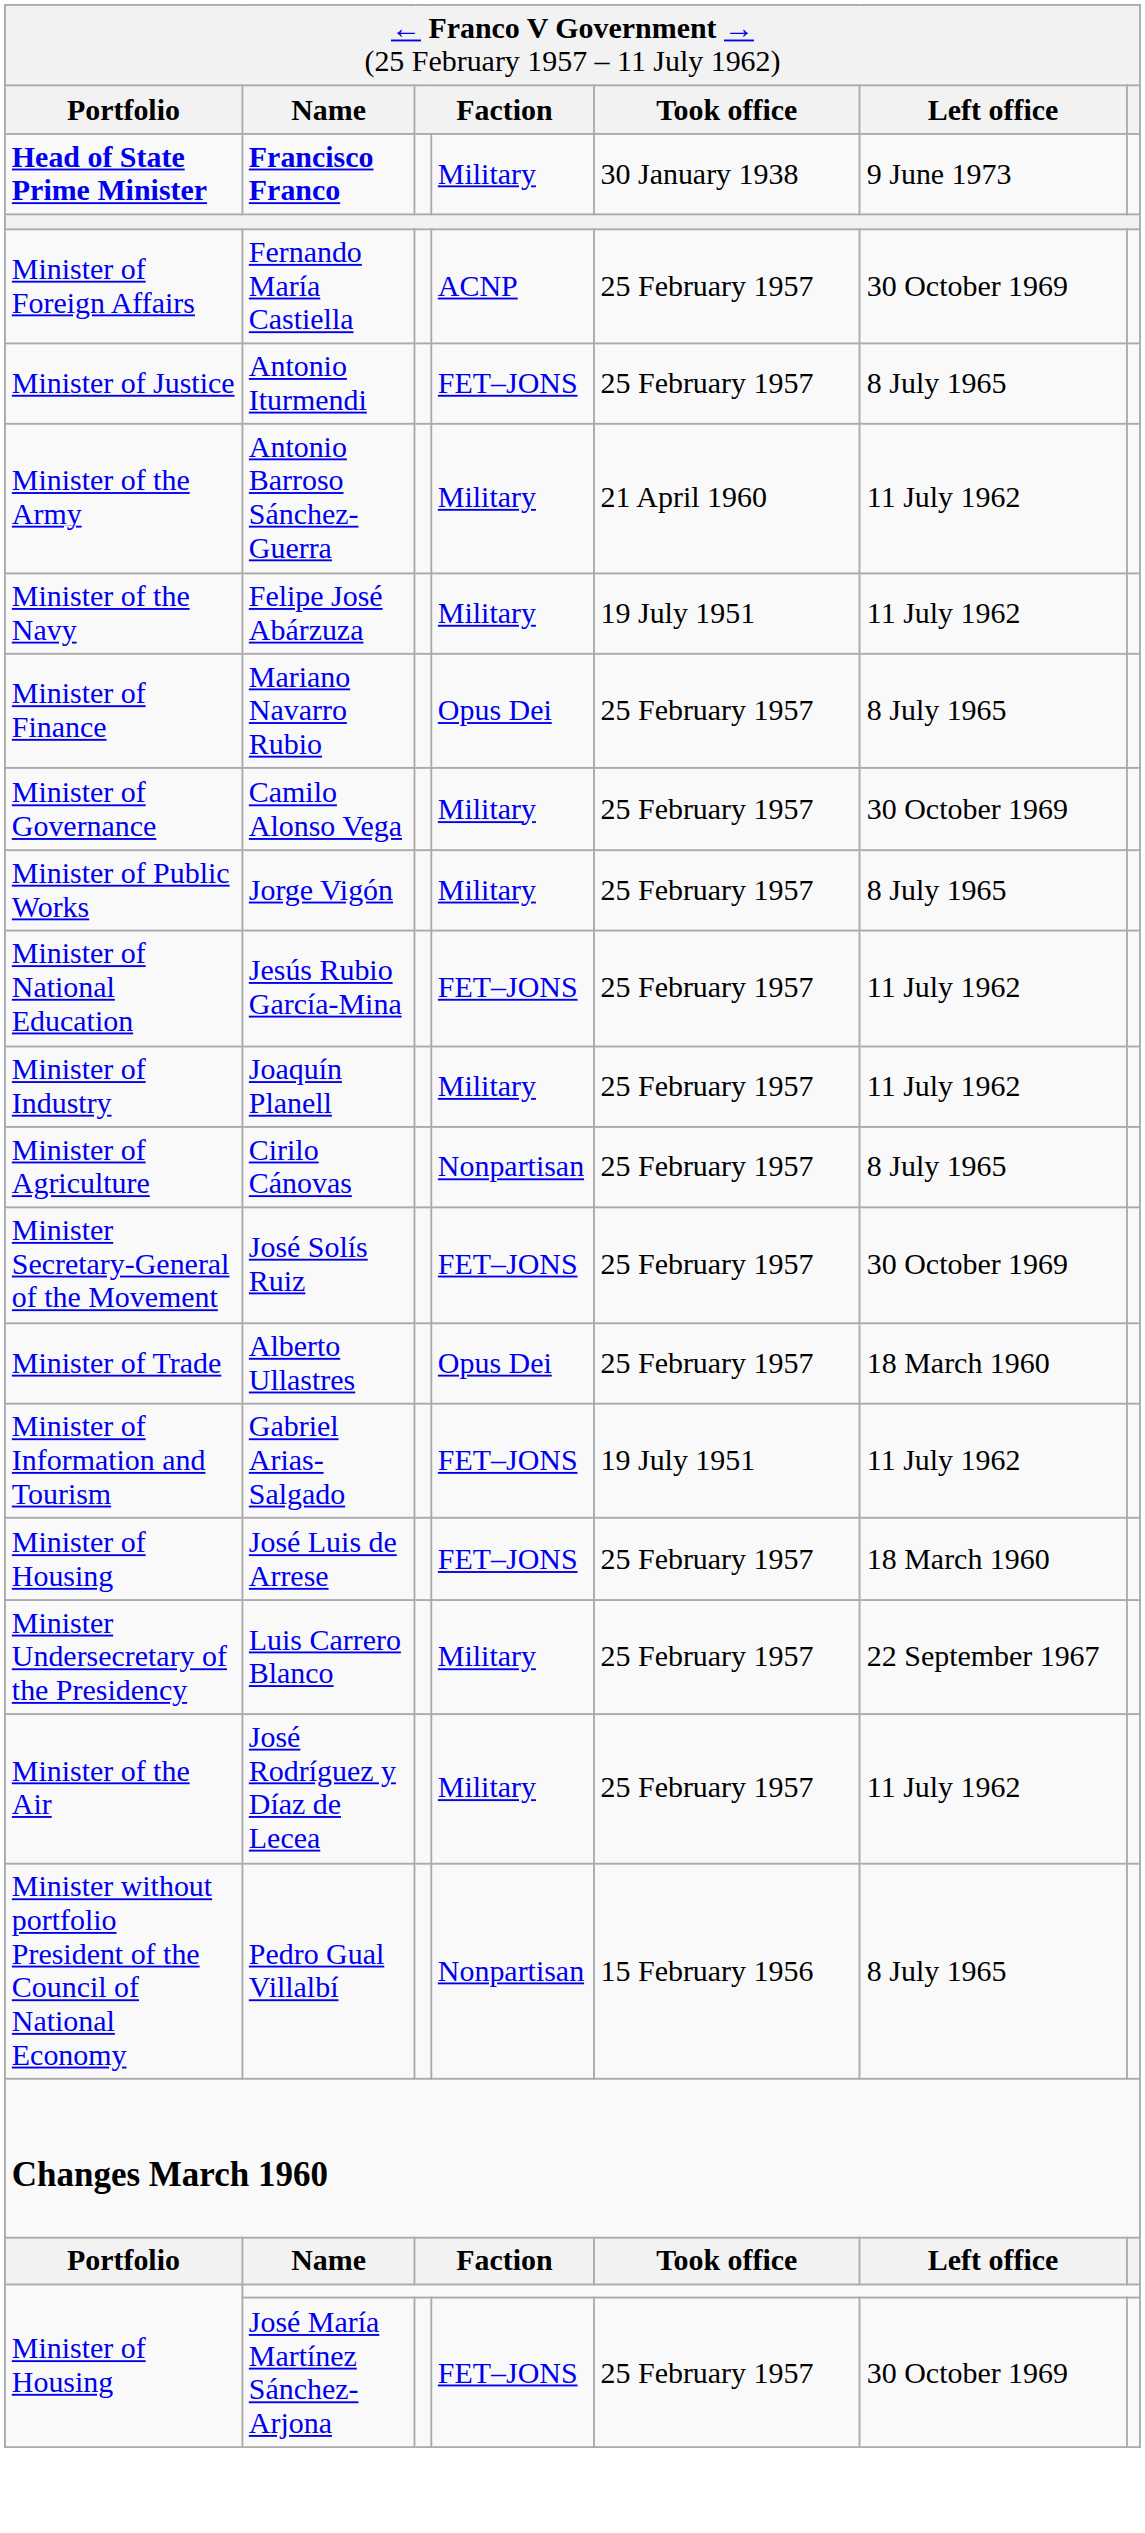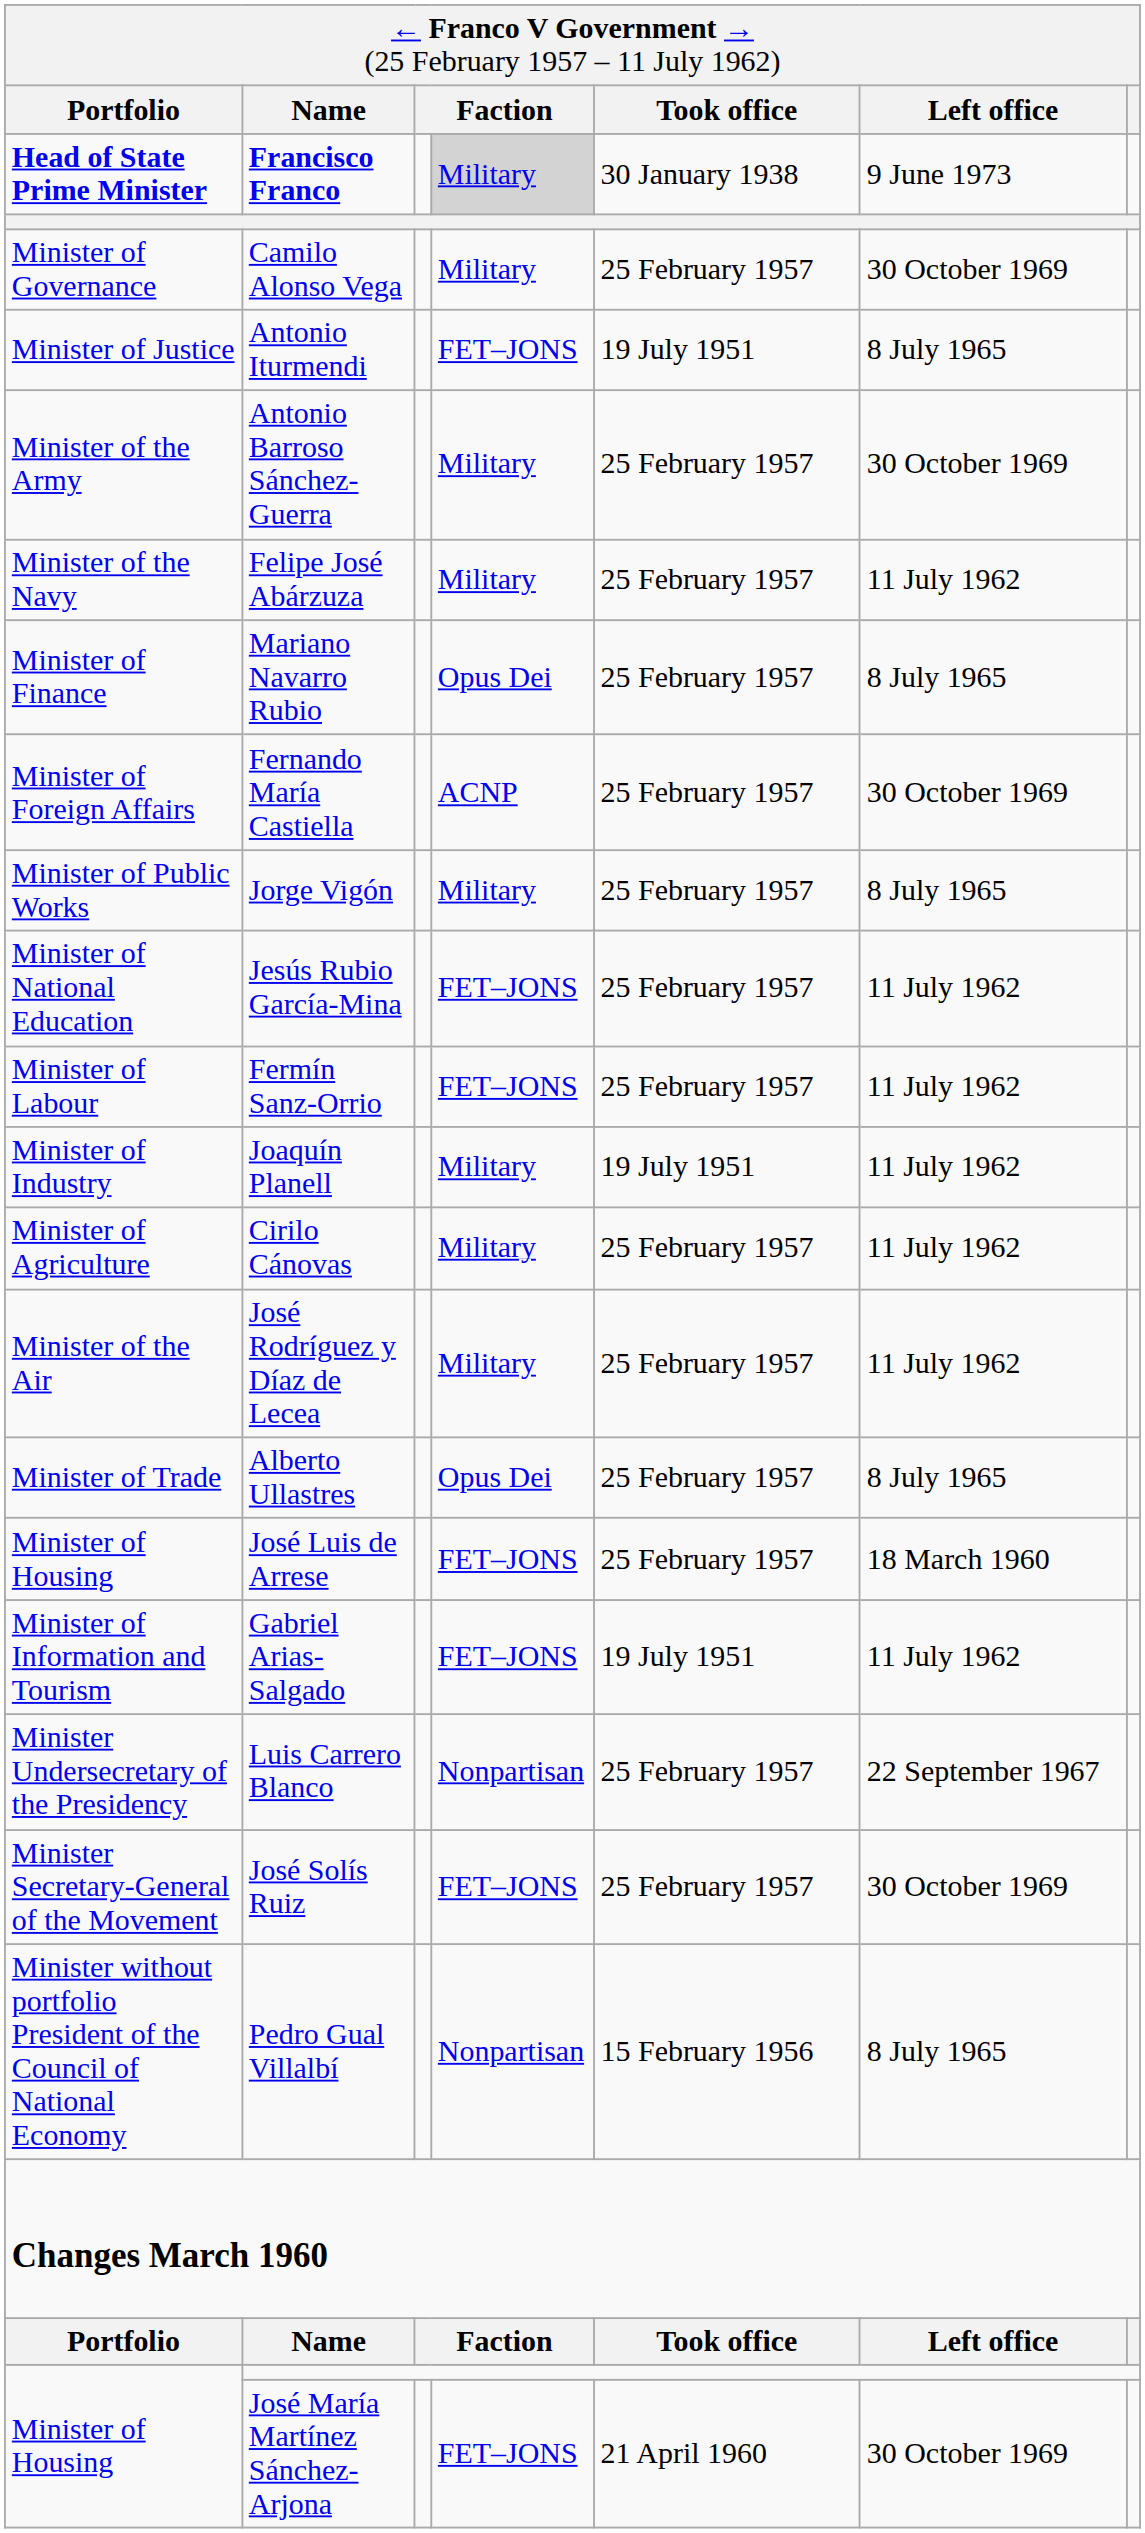Francisco Franco | column 4: no background -> lightgrey background
rows swapped: Fernando María Castiella <-> Camilo Alonso Vega
Antonio Iturmendi | column 5: 25 February 1957 -> 19 July 1951
Antonio Barroso Sánchez-Guerra | column 5: 21 April 1960 -> 25 February 1957
Antonio Barroso Sánchez-Guerra | column 6: 11 July 1962 -> 30 October 1969
Felipe José Abárzuza | column 5: 19 July 1951 -> 25 February 1957
+ row: Minister of Labour | Fermín Sanz-Orrio | FET–JONS | 25 February 1957 | 11 July 1962
Joaquín Planell | column 5: 25 February 1957 -> 19 July 1951
Cirilo Cánovas | column 4: Nonpartisan -> Military
Cirilo Cánovas | column 6: 8 July 1965 -> 11 July 1962
rows swapped: José Rodríguez y Díaz de Lecea <-> José Solís Ruiz
Alberto Ullastres | column 6: 18 March 1960 -> 8 July 1965
rows swapped: Gabriel Arias-Salgado <-> José Luis de Arrese
Luis Carrero Blanco | column 4: Military -> Nonpartisan
José María Martínez Sánchez-Arjona | column 5: 25 February 1957 -> 21 April 1960
